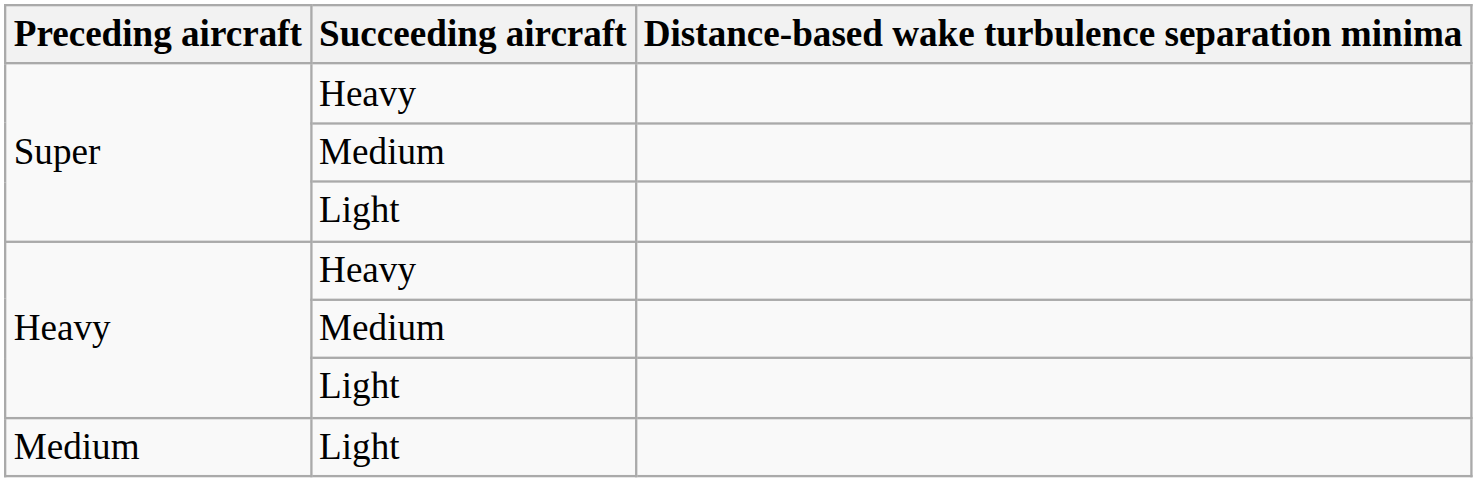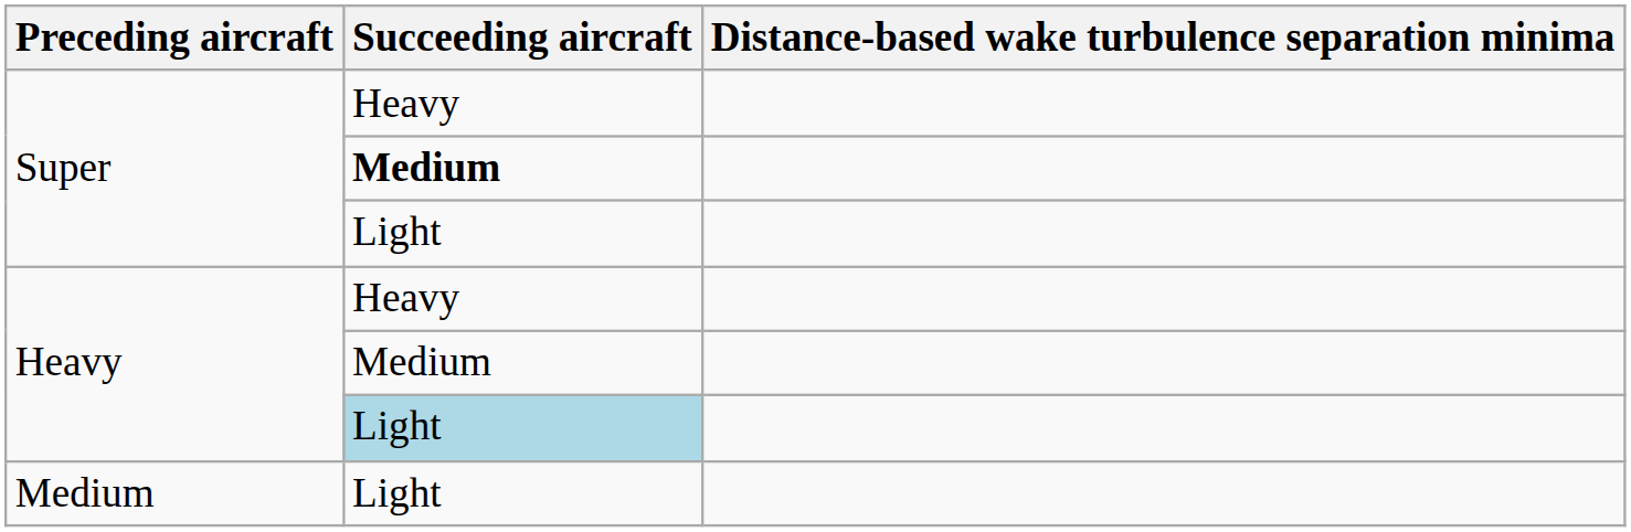Super / Medium | Succeeding aircraft: normal -> bold
Heavy / Light | Succeeding aircraft: no background -> lightblue background
